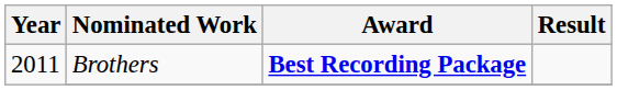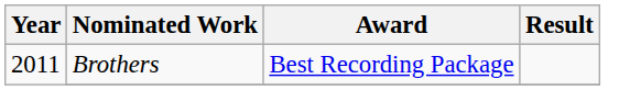Brothers | Award: bold -> normal
